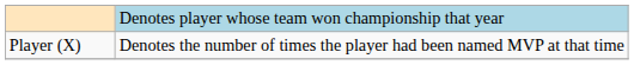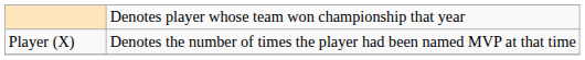row 1 | column 2: lightblue background -> no background
